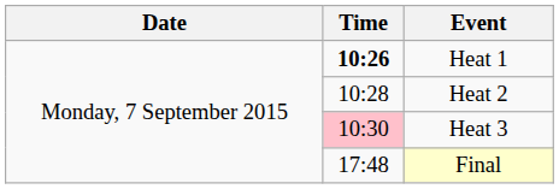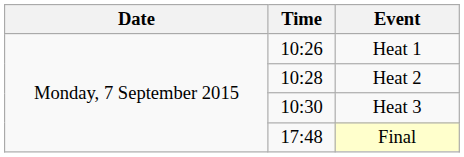Heat 1 | Time: bold -> normal
Heat 3 | Time: pink background -> no background
